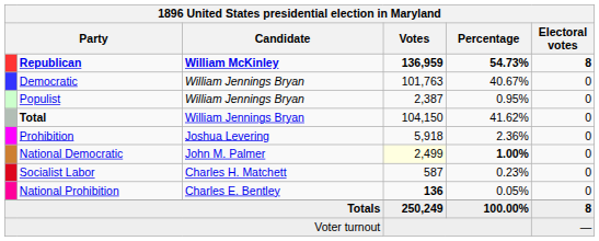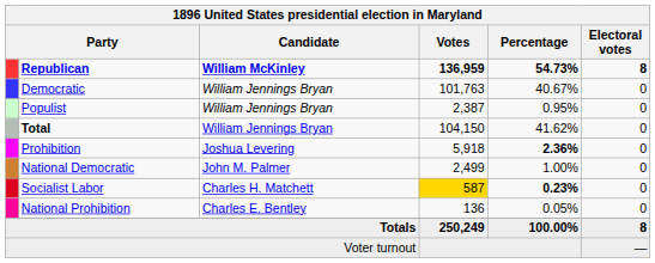Prohibition | Percentage: normal -> bold
National Democratic | Votes: lightyellow background -> no background
National Democratic | Percentage: bold -> normal
Socialist Labor | Votes: no background -> gold background
Socialist Labor | Percentage: normal -> bold
National Prohibition | Votes: bold -> normal
